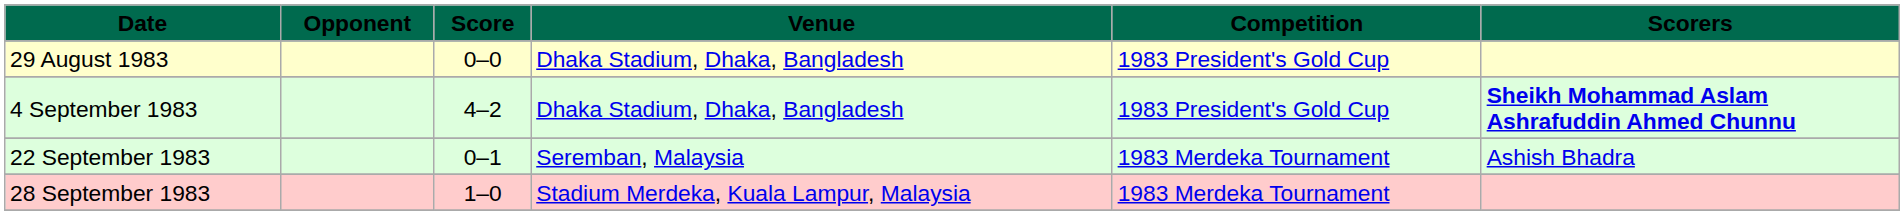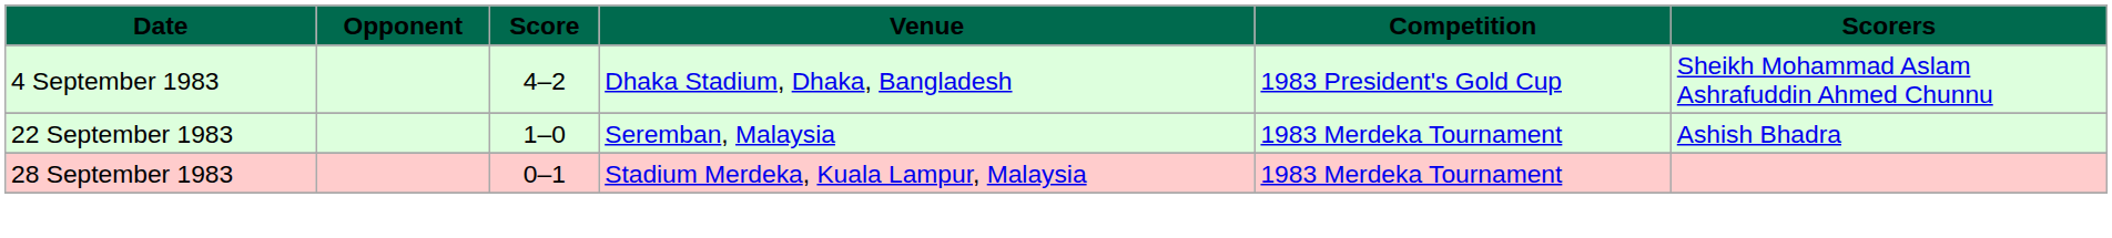- row: 29 August 1983 | 0–0 | Dhaka Stadium, Dhaka, Bangladesh | 1983 President's Gold Cup
4 September 1983 | Scorers: bold -> normal
22 September 1983 | Score: 0–1 -> 1–0
28 September 1983 | Score: 1–0 -> 0–1
